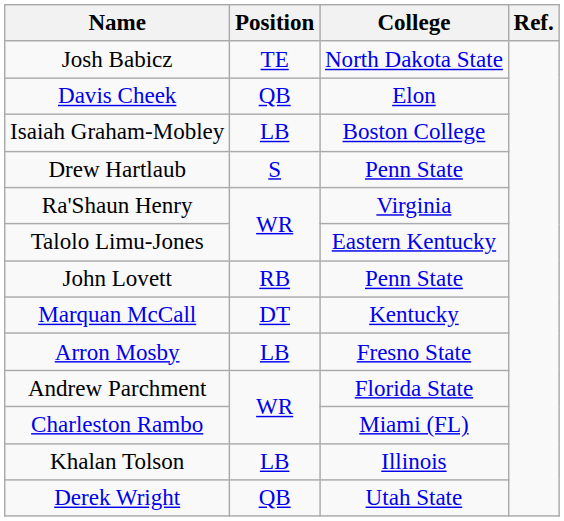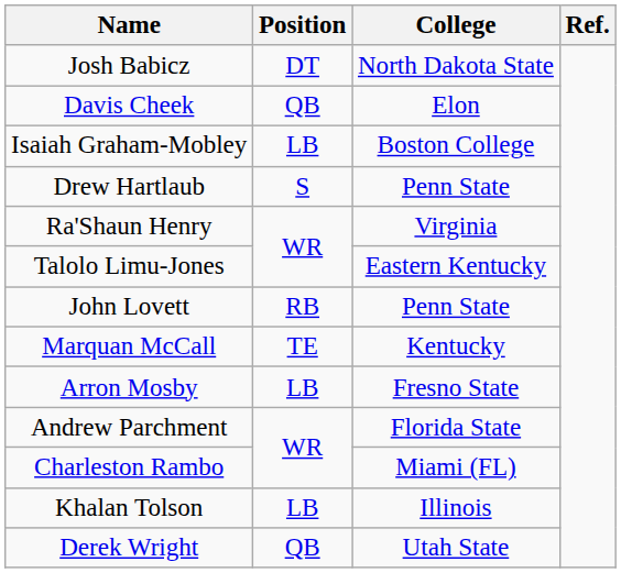Josh Babicz | Position: TE -> DT
Marquan McCall | Position: DT -> TE
